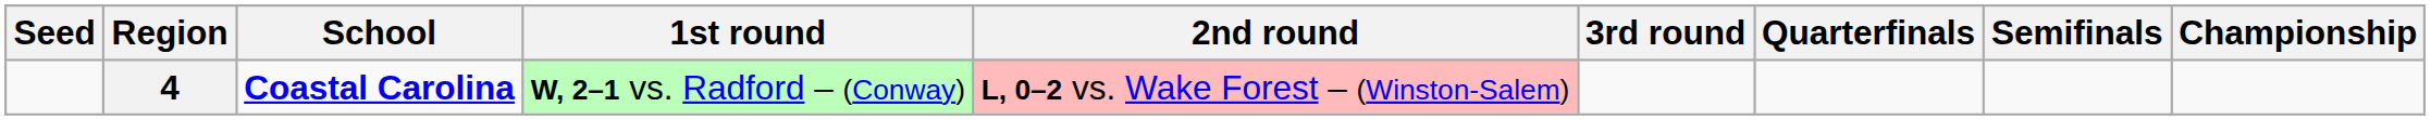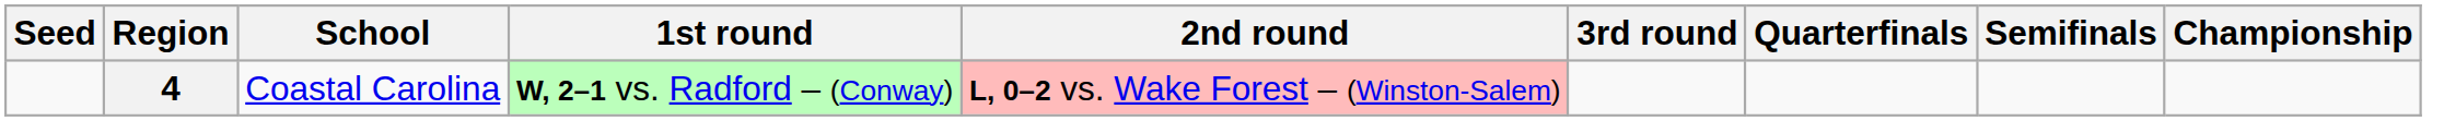4 | School: bold -> normal
